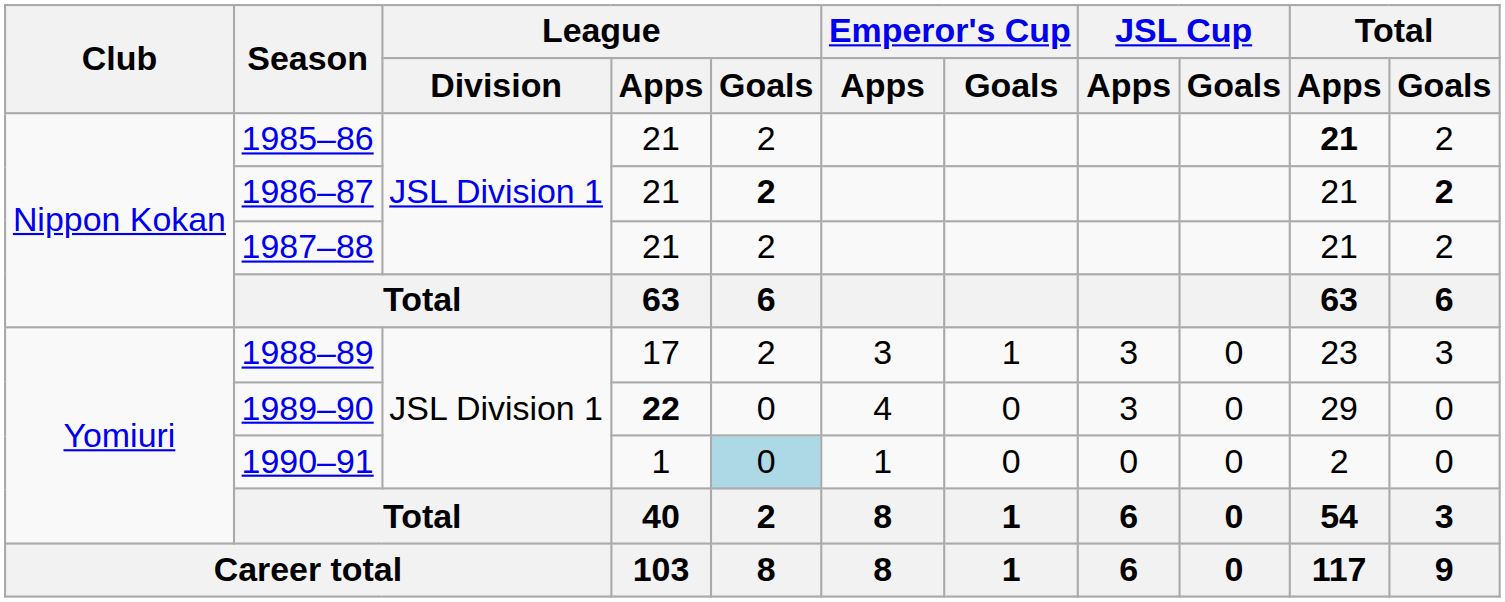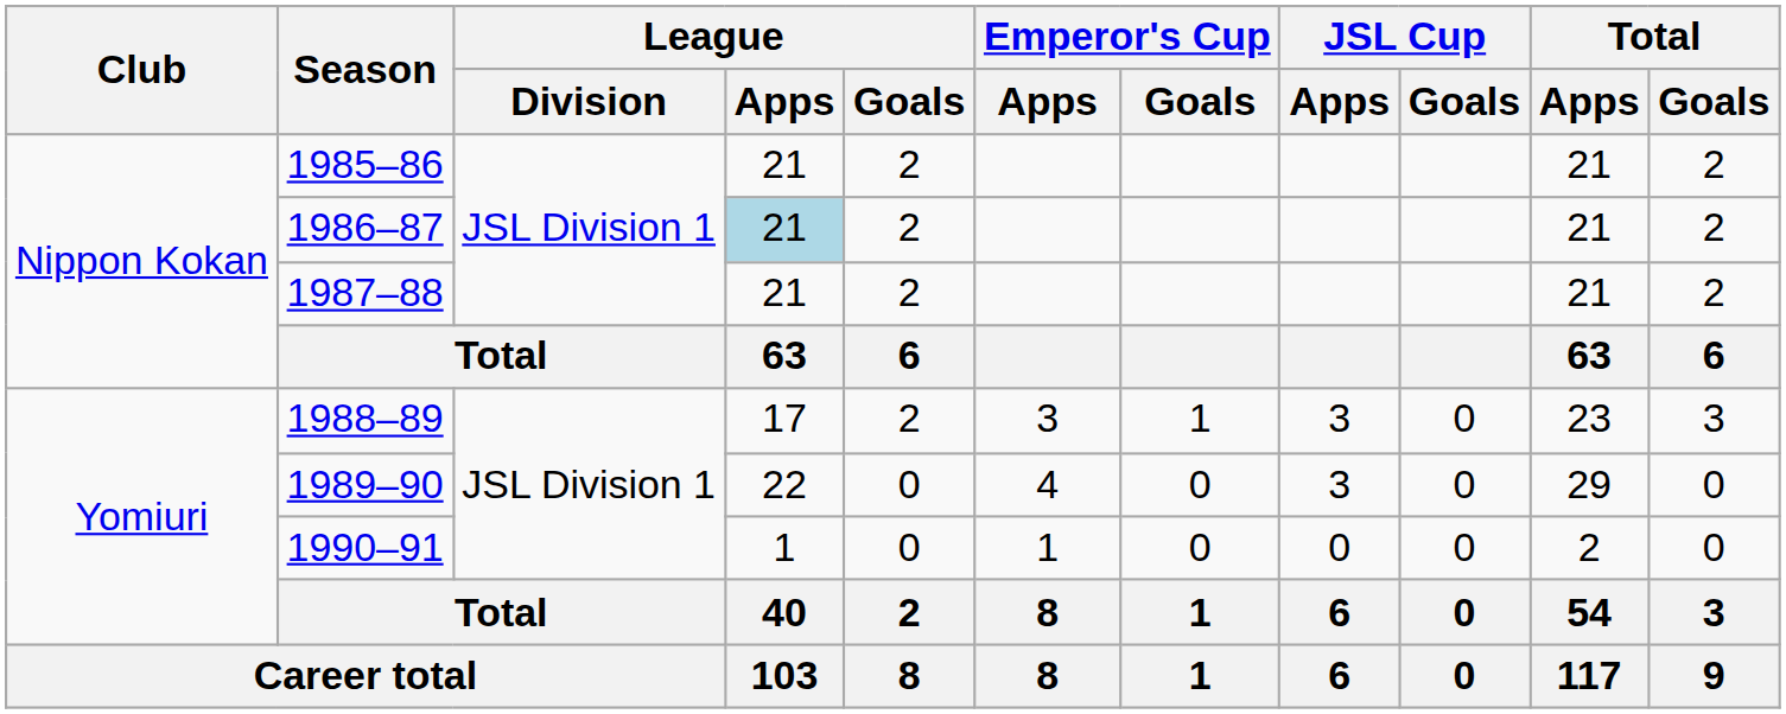1985–86 | Total / Apps: bold -> normal
1986–87 | League / Apps: no background -> lightblue background
1986–87 | League / Goals: bold -> normal
1986–87 | Total / Goals: bold -> normal
1989–90 | League / Apps: bold -> normal
1990–91 | League / Goals: lightblue background -> no background
